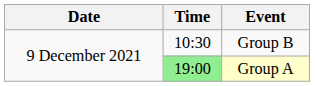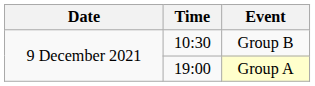Group A | Time: lightgreen background -> no background
